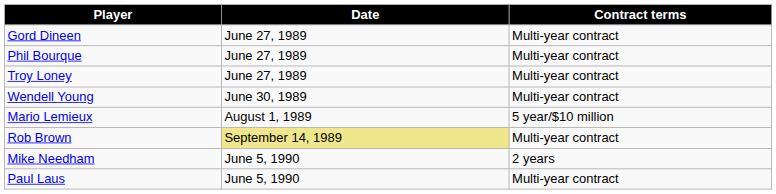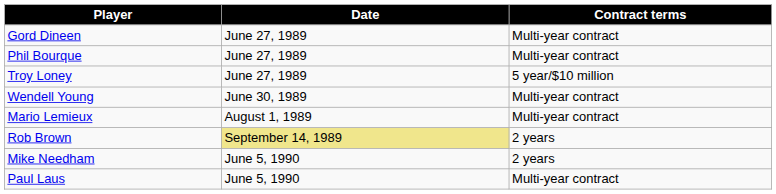Troy Loney | Contract terms: Multi-year contract -> 5 year/$10 million
Mario Lemieux | Contract terms: 5 year/$10 million -> Multi-year contract
Rob Brown | Contract terms: Multi-year contract -> 2 years
